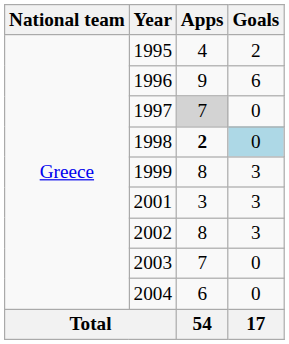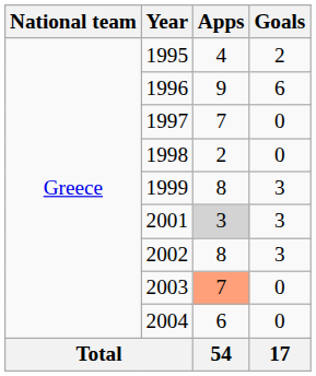1997 | Apps: lightgrey background -> no background
1998 | Apps: bold -> normal
1998 | Goals: lightblue background -> no background
2001 | Apps: no background -> lightgrey background
2003 | Apps: no background -> lightsalmon background
